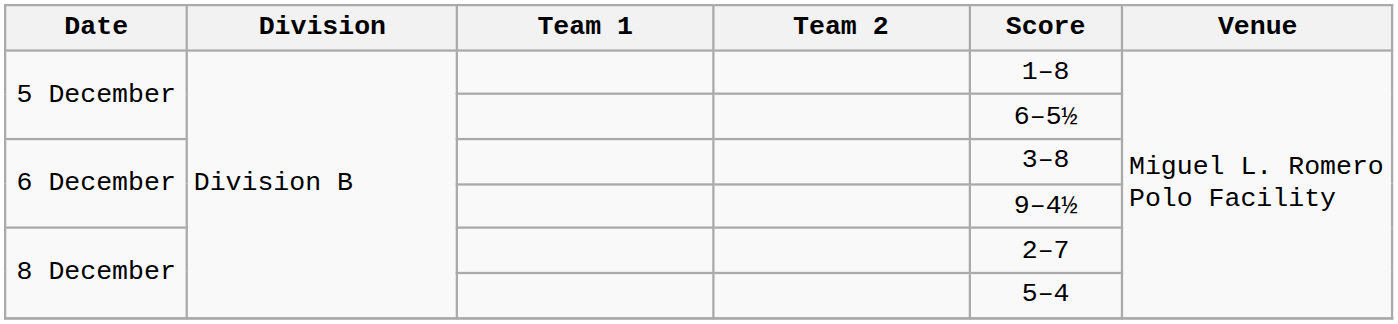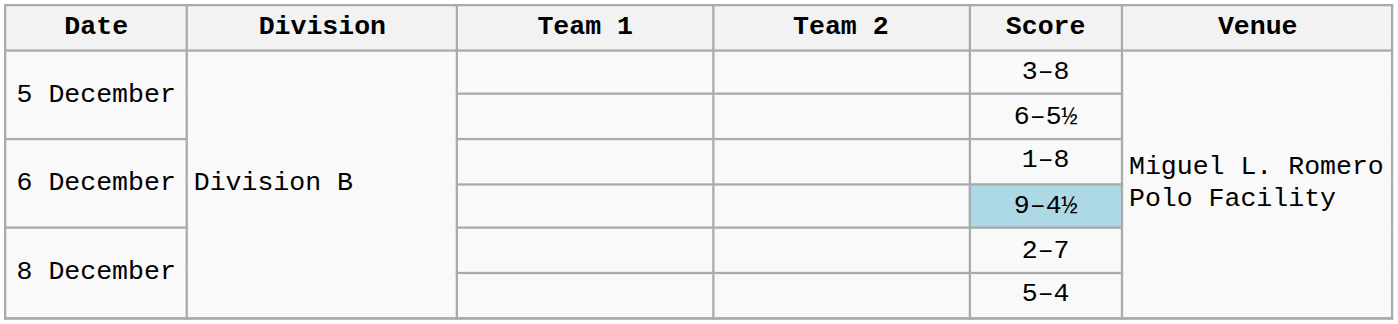row 2 | Score: 1–8 -> 3–8
row 4 | Score: 3–8 -> 1–8
row 5 | Score: no background -> lightblue background
